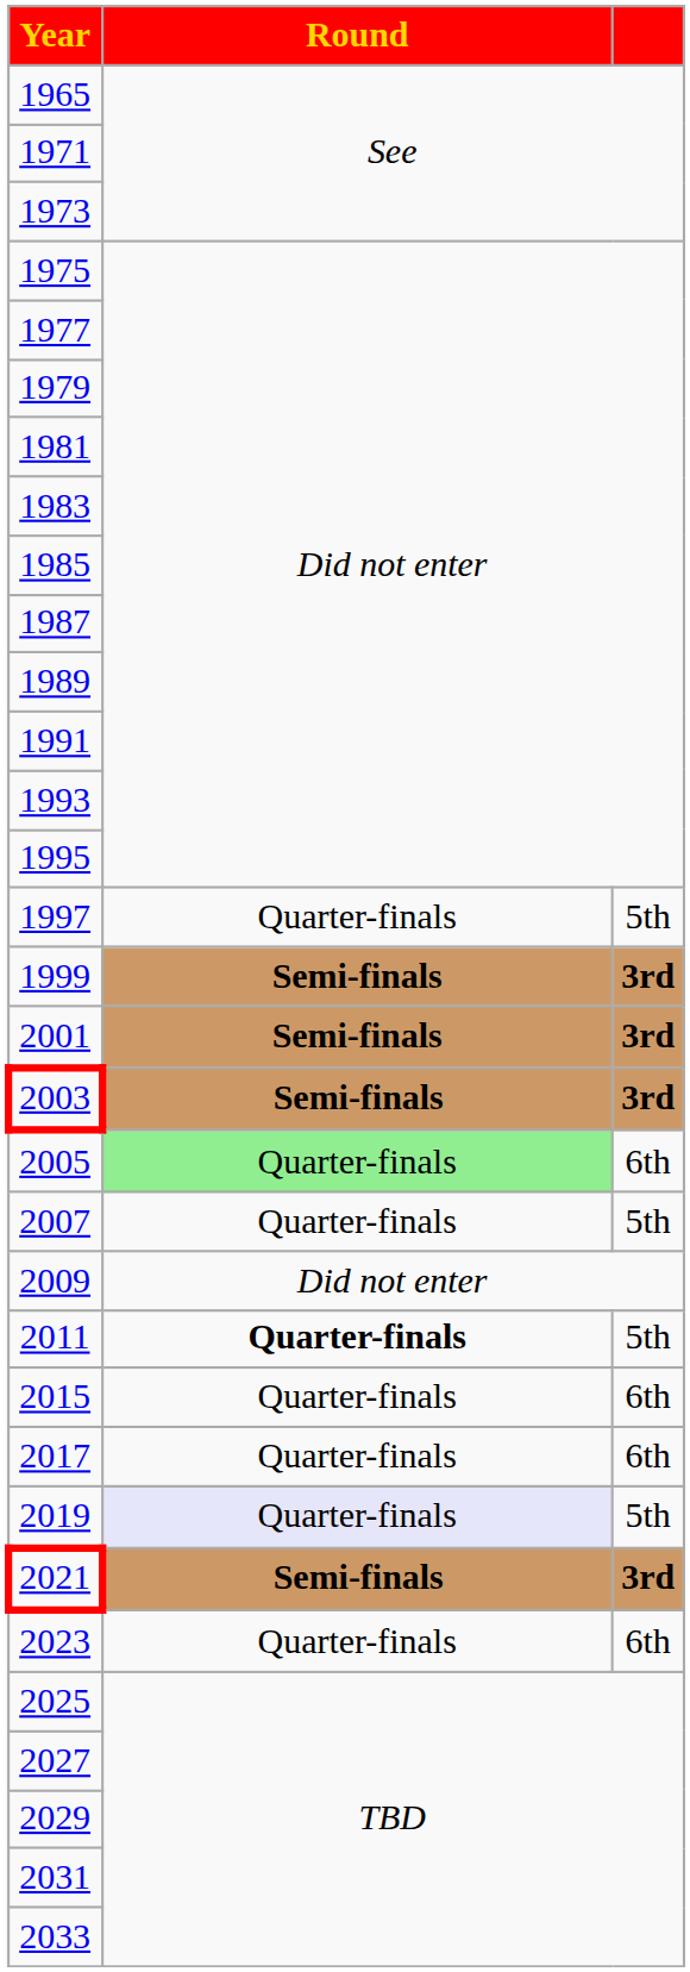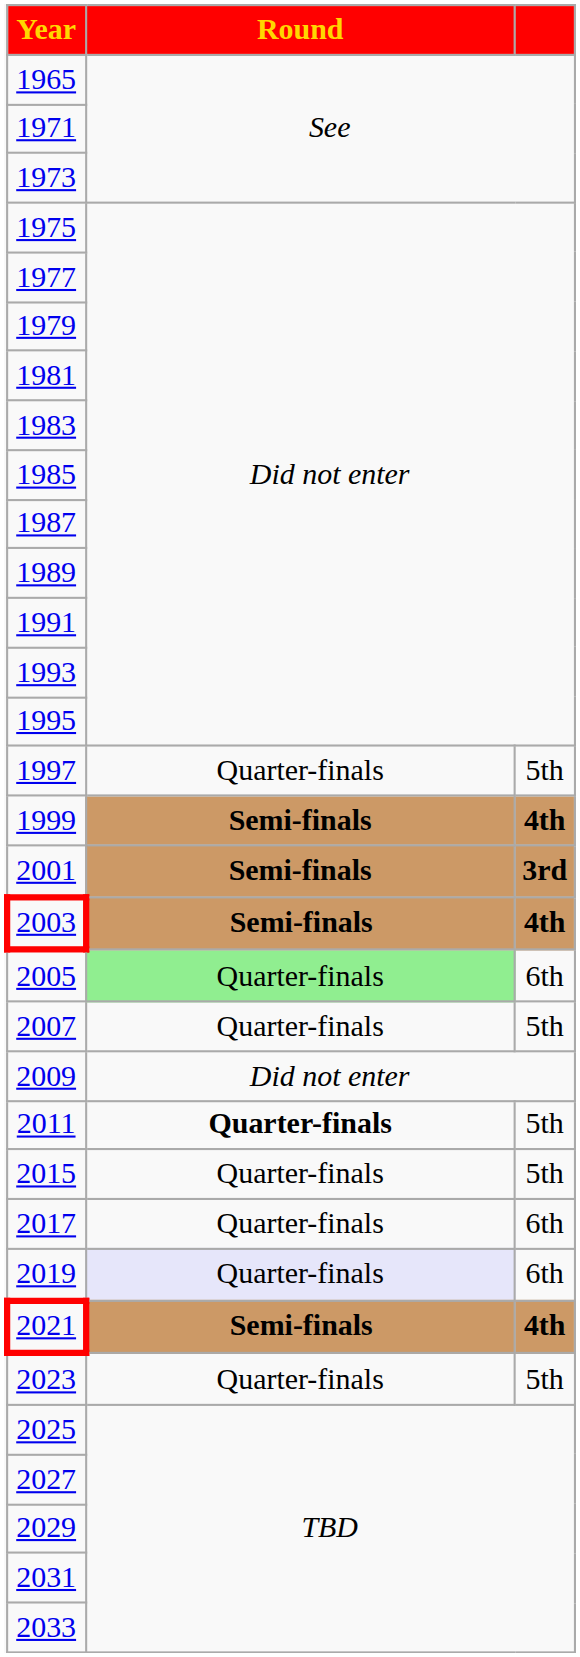1999 | column 3: 3rd -> 4th
2003 | column 3: 3rd -> 4th
2015 | column 3: 6th -> 5th
2019 | column 3: 5th -> 6th
2021 | column 3: 3rd -> 4th
2023 | column 3: 6th -> 5th
